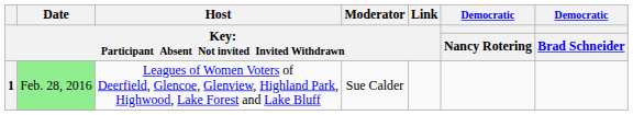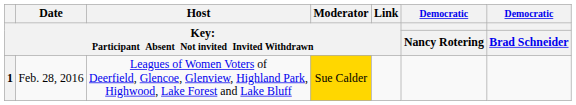1 | column 2: lightgreen background -> no background
1 | column 4: no background -> gold background
